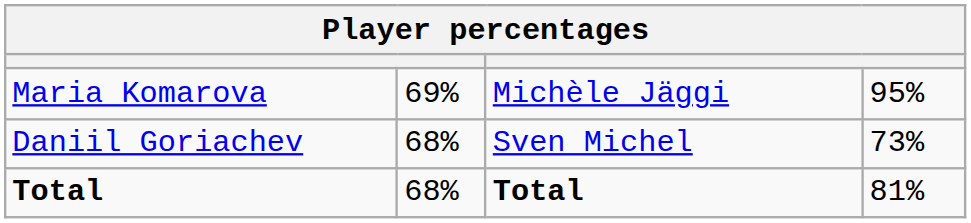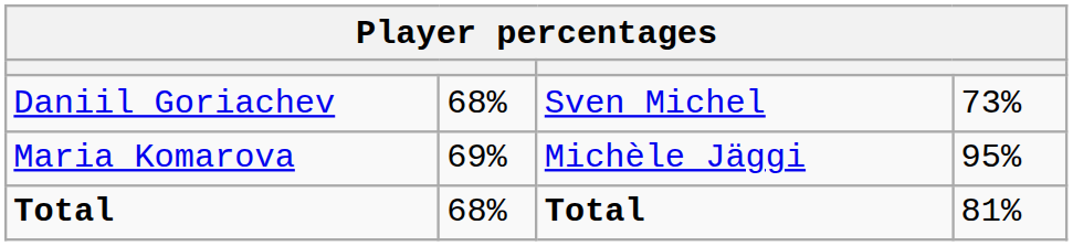rows swapped: Maria Komarova <-> Daniil Goriachev
